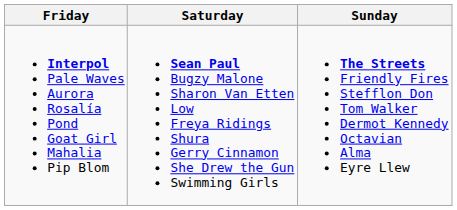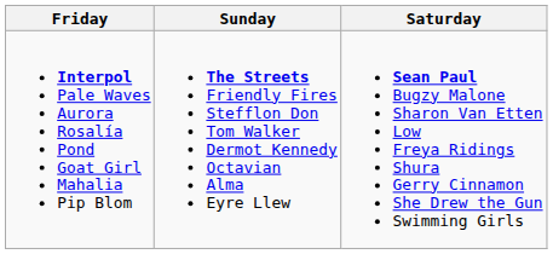columns swapped: Saturday <-> Sunday
